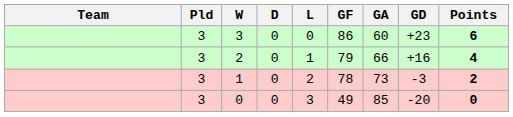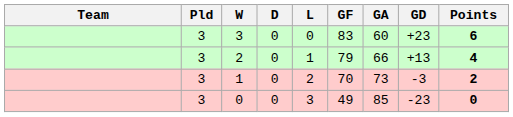row 2 | GF: 86 -> 83
row 3 | GD: +16 -> +13
row 4 | GF: 78 -> 70
row 5 | GD: -20 -> -23
